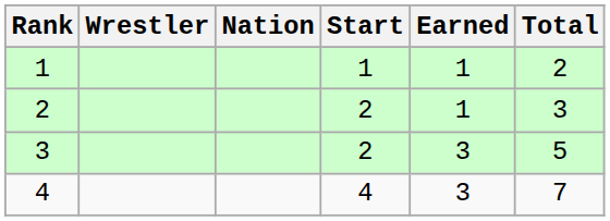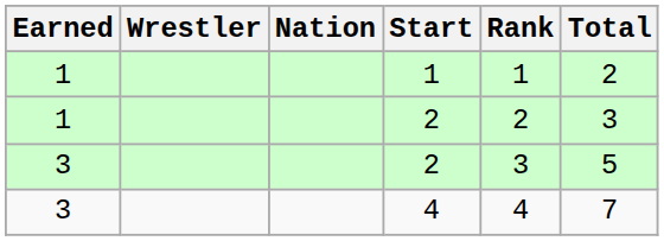columns swapped: Rank <-> Earned
